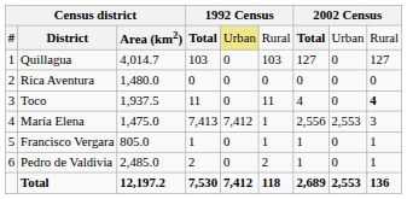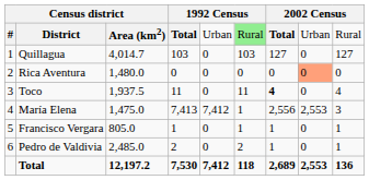District | column 5: khaki background -> no background
District | column 6: no background -> lightgreen background
Rica Aventura | column 8: no background -> lightsalmon background
Toco | column 7: normal -> bold
Toco | column 9: bold -> normal
